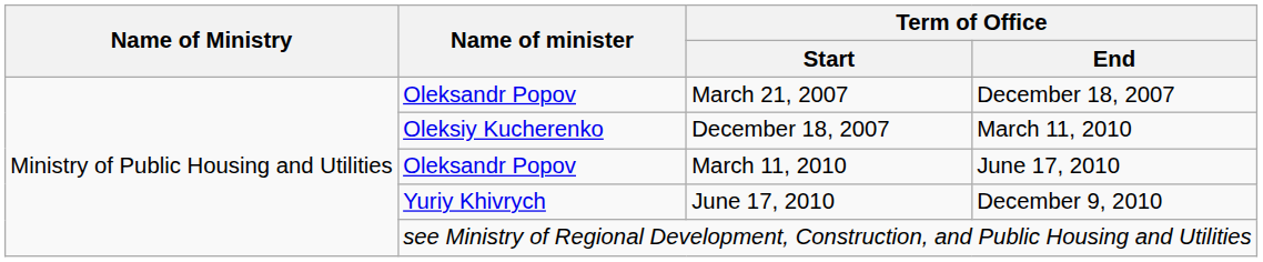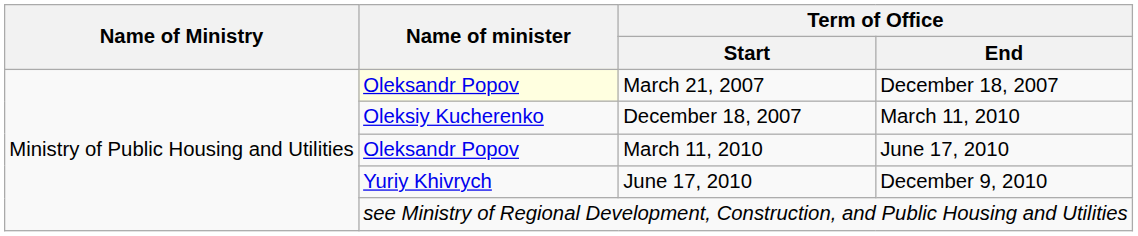March 21, 2007 | Name of minister: no background -> lightyellow background
